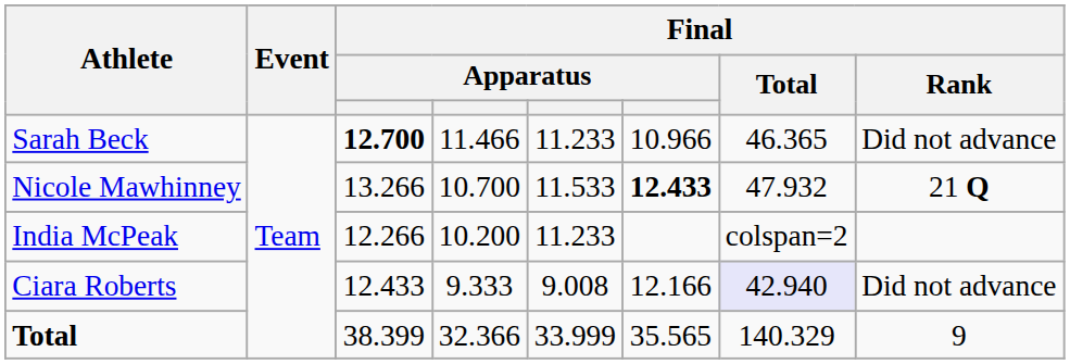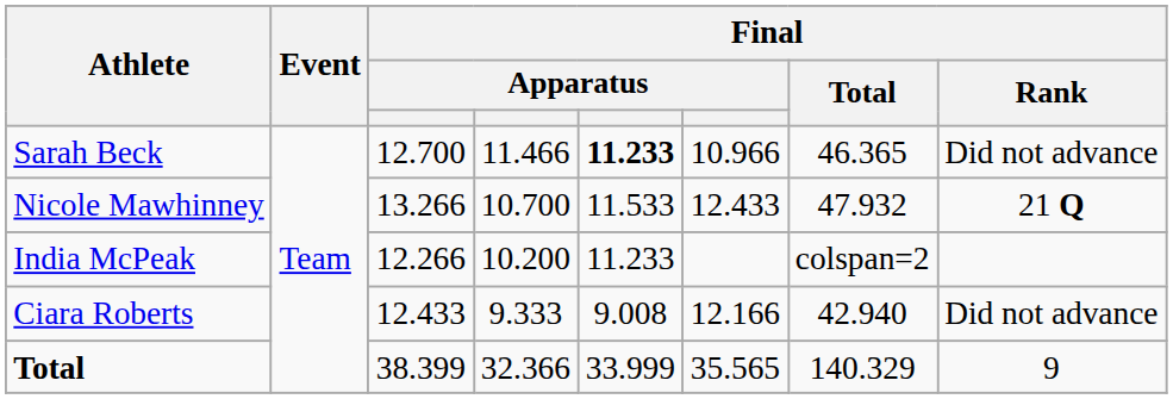Sarah Beck | column 3: bold -> normal
Sarah Beck | column 5: normal -> bold
Nicole Mawhinney | column 6: bold -> normal
Ciara Roberts | Final / Total: lavender background -> no background
